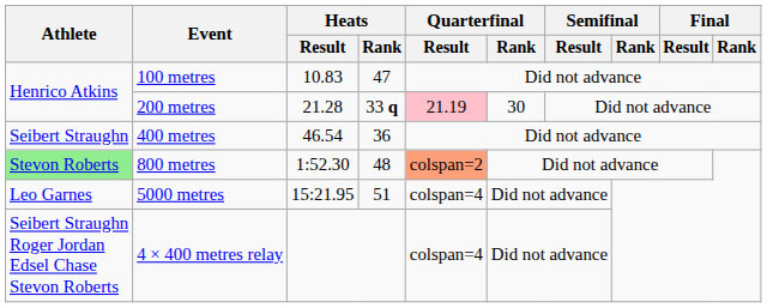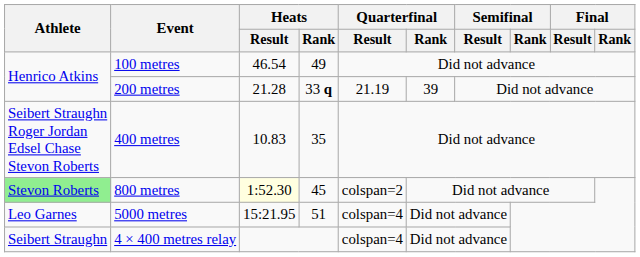100 metres | Heats / Result: 10.83 -> 46.54
100 metres | Heats / Rank: 47 -> 49
200 metres | Quarterfinal / Result: pink background -> no background
200 metres | Quarterfinal / Rank: 30 -> 39
400 metres | Athlete: Seibert Straughn -> Seibert Straughn Roger Jordan Edsel Chase Stevon Roberts
400 metres | Heats / Result: 46.54 -> 10.83
400 metres | Heats / Rank: 36 -> 35
800 metres | Heats / Result: no background -> lightyellow background
800 metres | Heats / Rank: 48 -> 45
800 metres | Quarterfinal / Result: lightsalmon background -> no background
4 × 400 metres relay | Athlete: Seibert Straughn Roger Jordan Edsel Chase Stevon Roberts -> Seibert Straughn
